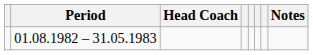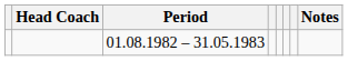columns swapped: Head Coach <-> Period
